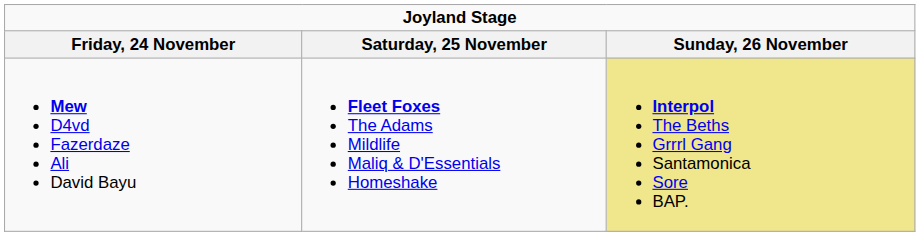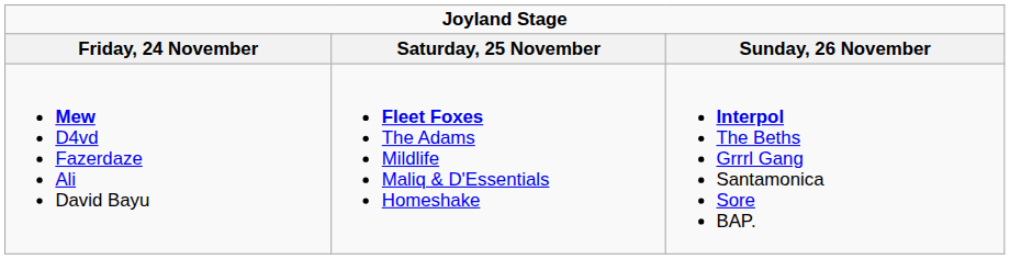Mew D4vd Fazerdaze Ali David Bayu | Sunday, 26 November: khaki background -> no background
